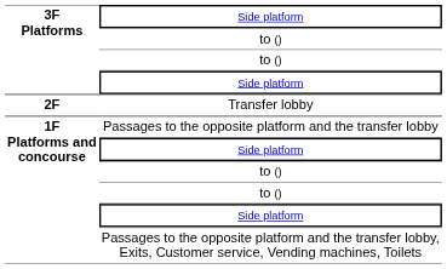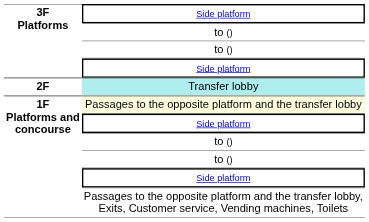Transfer lobby | column 2: no background -> paleturquoise background
Passages to the opposite platform and the transfer lobby | column 2: no background -> lightyellow background
